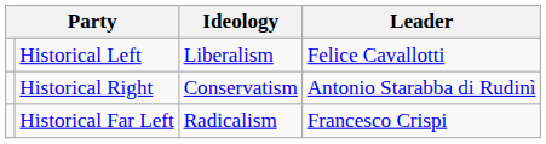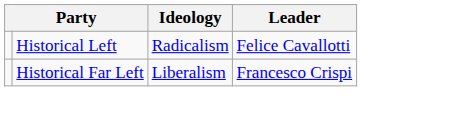Historical Left | Ideology: Liberalism -> Radicalism
- row: Historical Right | Conservatism | Antonio Starabba di Rudinì
Historical Far Left | Ideology: Radicalism -> Liberalism
